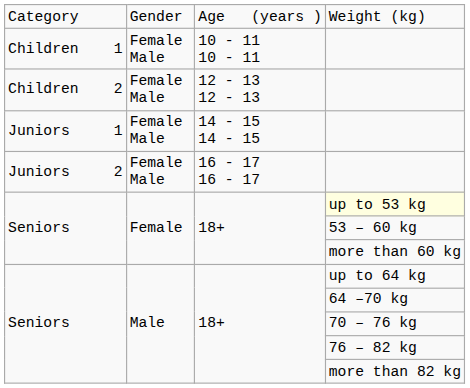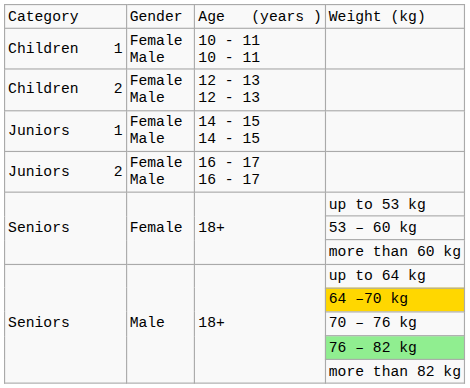up to 53 kg | column 4: lightyellow background -> no background
64 –70 kg | column 4: no background -> gold background
76 – 82 kg | column 4: no background -> lightgreen background
